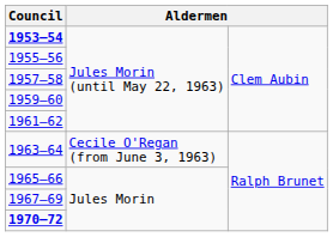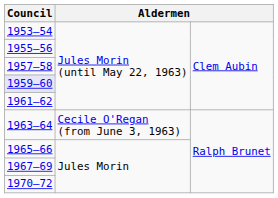1953–54 | Council: bold -> normal
1959–60 | Council: no background -> lavender background
1970–72 | Council: bold -> normal
